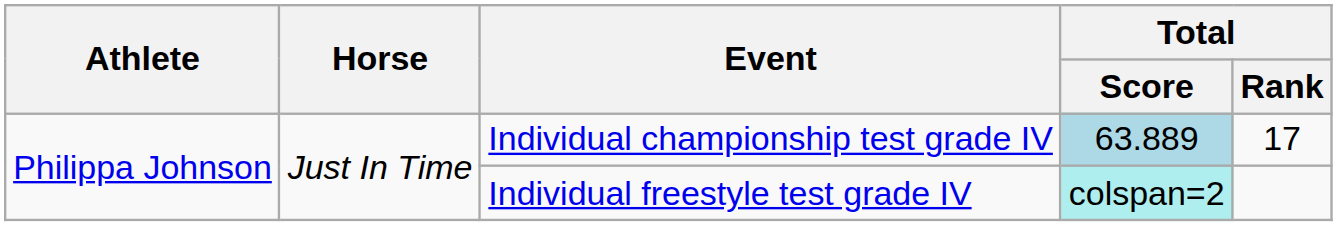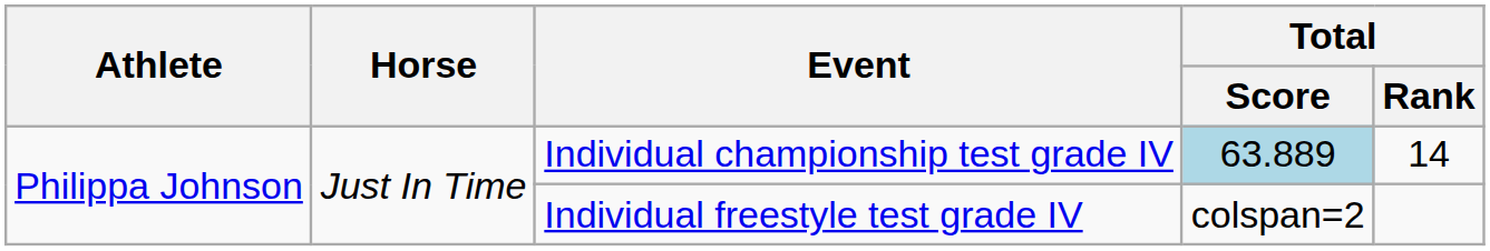Individual championship test grade IV | Total / Rank: 17 -> 14
Individual freestyle test grade IV | Total / Score: paleturquoise background -> no background
